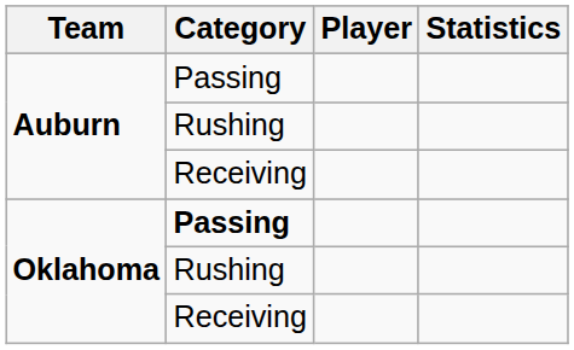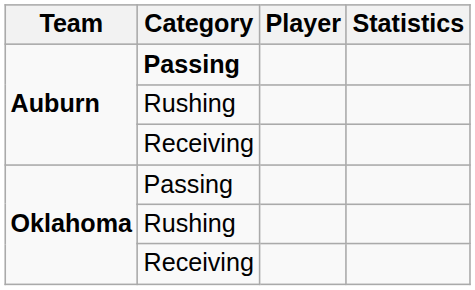Auburn / Passing | Category: normal -> bold
Oklahoma / Passing | Category: bold -> normal
